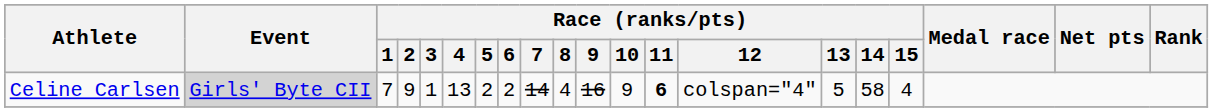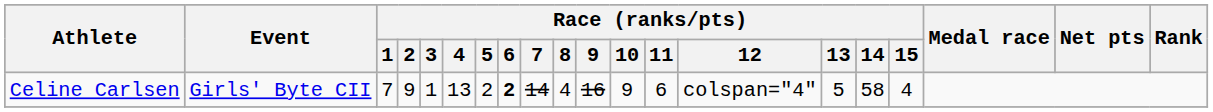Celine Carlsen | Event: lightgrey background -> no background
Celine Carlsen | Race (ranks/pts) / 6: normal -> bold
Celine Carlsen | Race (ranks/pts) / 11: bold -> normal
